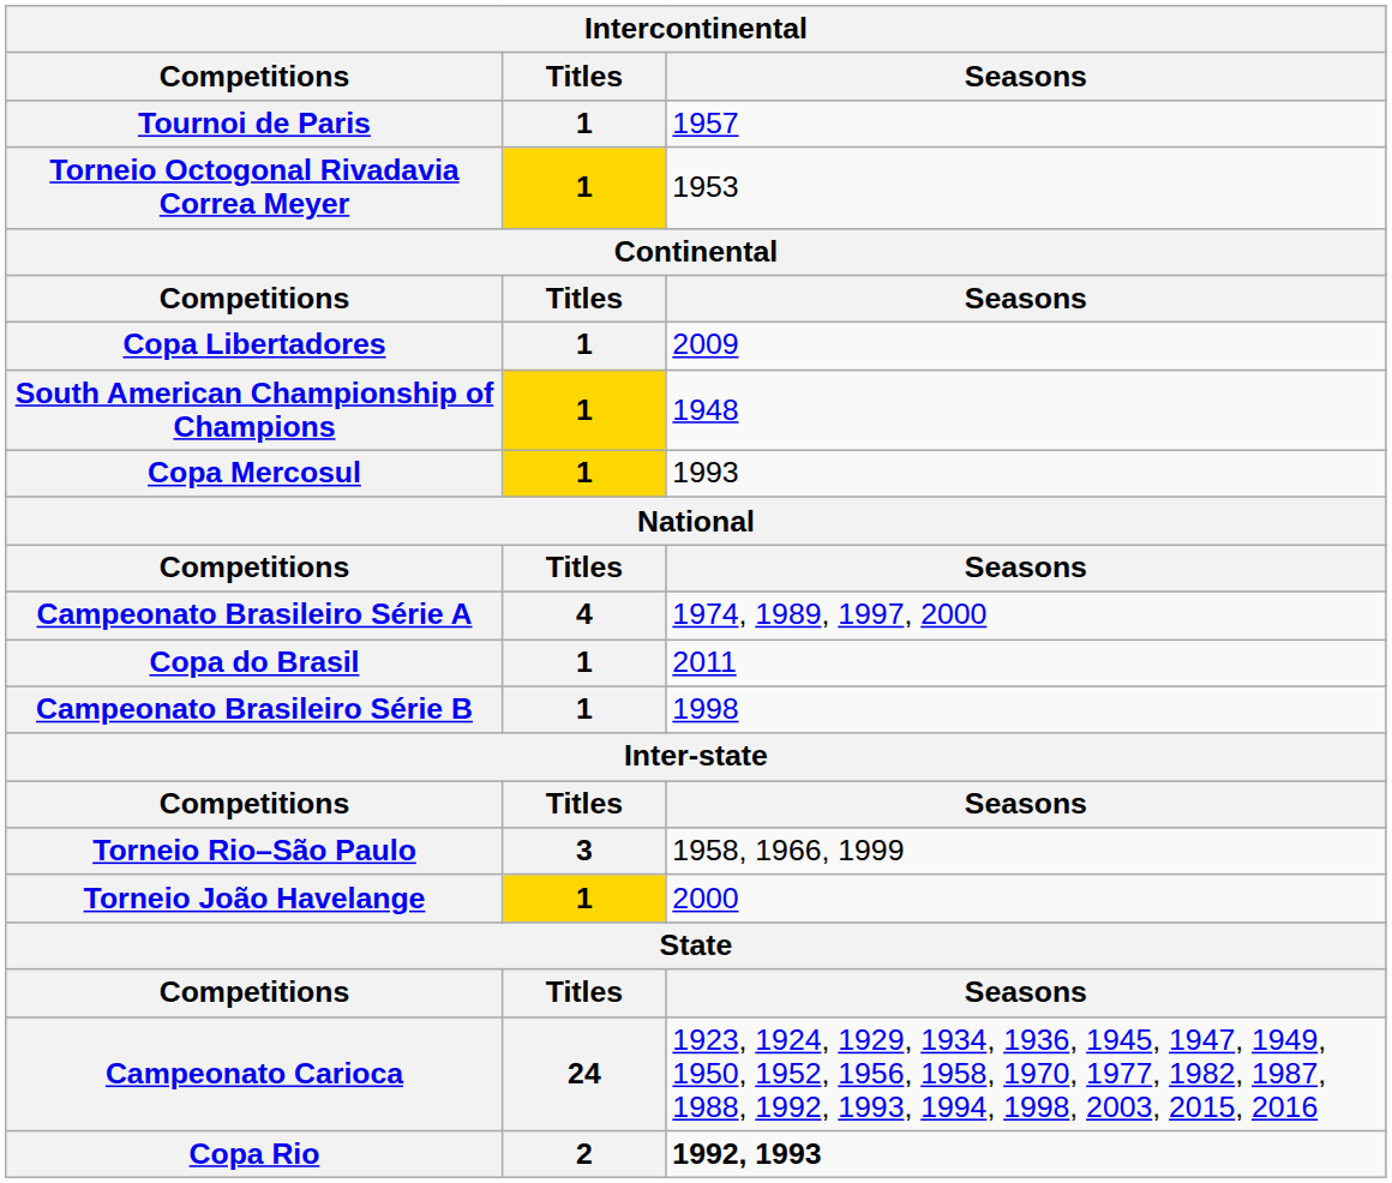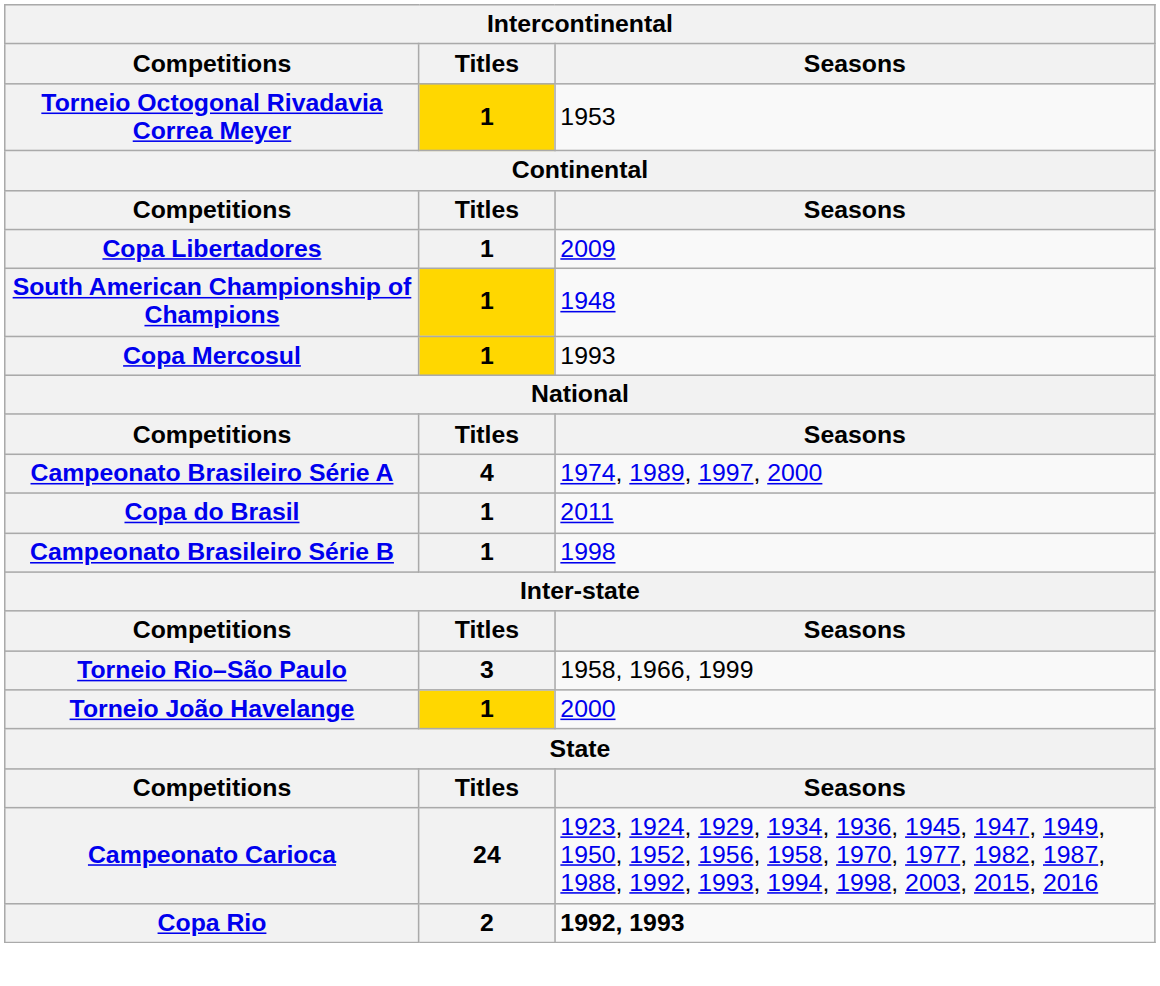- row: Tournoi de Paris | 1 | 1957
